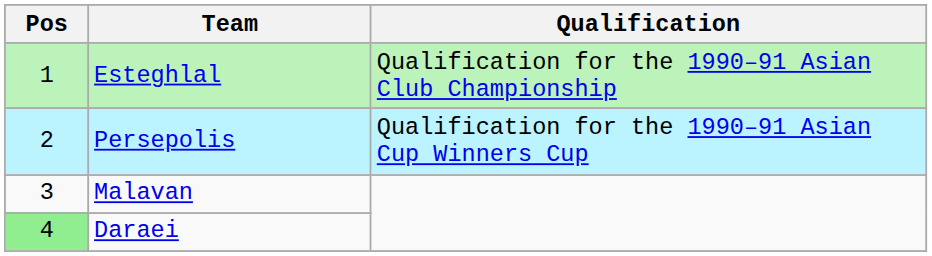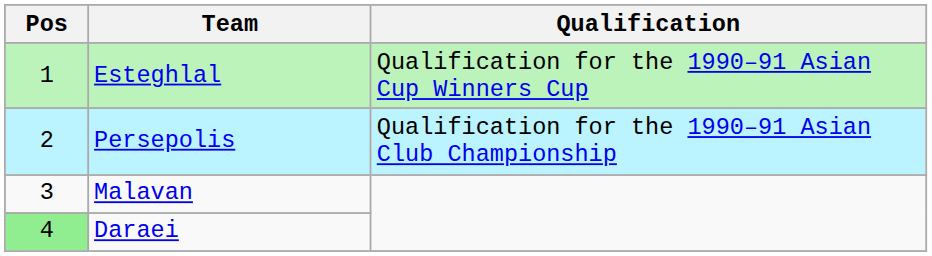Esteghlal | Qualification: Qualification for the 1990–91 Asian Club Championship -> Qualification for the 1990–91 Asian Cup Winners Cup
Persepolis | Qualification: Qualification for the 1990–91 Asian Cup Winners Cup -> Qualification for the 1990–91 Asian Club Championship
